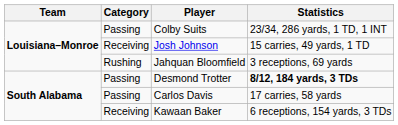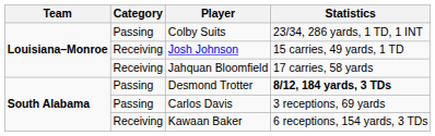Jahquan Bloomfield | Category: Rushing -> Receiving
Jahquan Bloomfield | Statistics: 3 receptions, 69 yards -> 17 carries, 58 yards
Carlos Davis | Statistics: 17 carries, 58 yards -> 3 receptions, 69 yards
